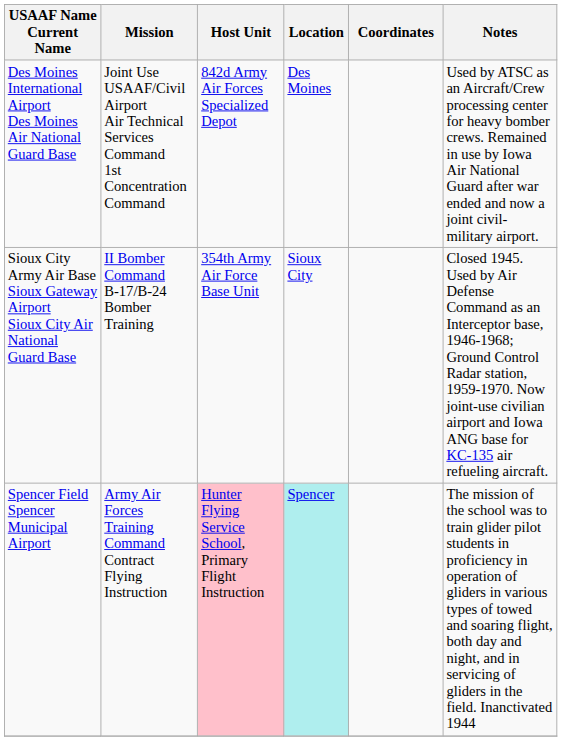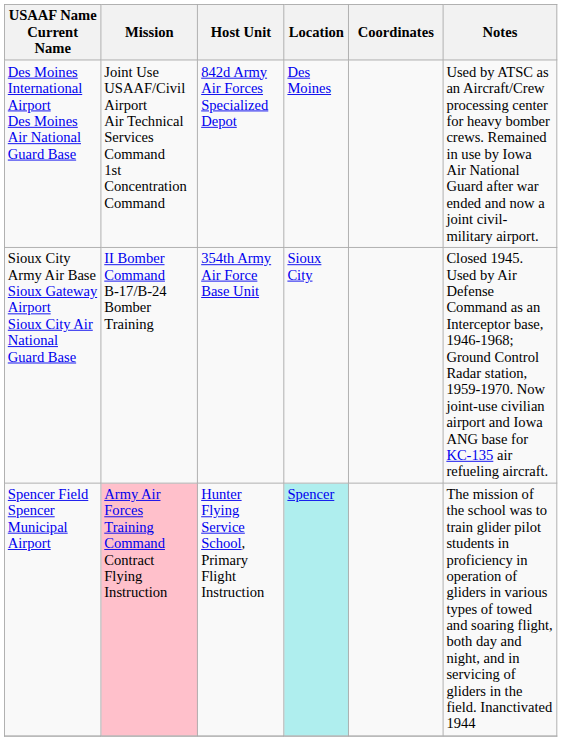Spencer Field Spencer Municipal Airport | Mission: no background -> pink background
Spencer Field Spencer Municipal Airport | Host Unit: pink background -> no background
